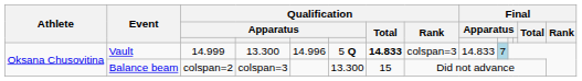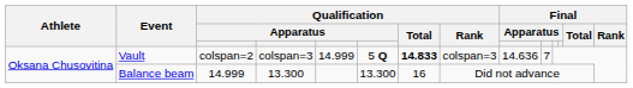Vault | column 3: 14.999 -> colspan=2
Vault | column 4: 13.300 -> colspan=3
Vault | column 5: 14.996 -> 14.999
Vault | column 9: 14.833 -> 14.636
Vault | column 10: lightblue background -> no background
Balance beam | column 3: colspan=2 -> 14.999
Balance beam | column 4: colspan=3 -> 13.300
Balance beam | Qualification / Total: 15 -> 16
